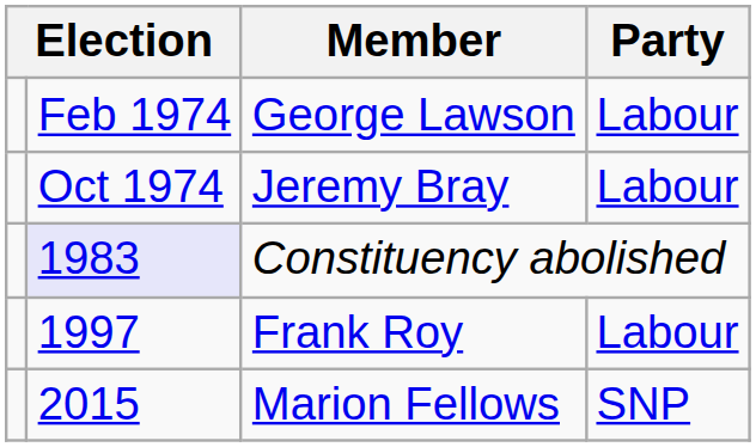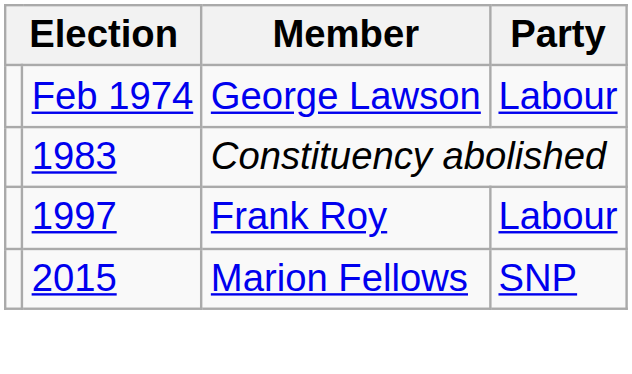- row: Oct 1974 | Jeremy Bray | Labour
Constituency abolished | column 2: lavender background -> no background
